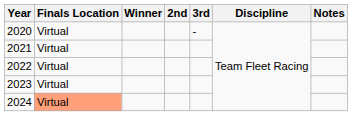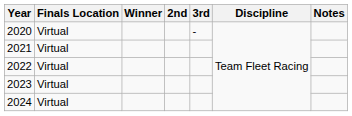2024 | Finals Location: lightsalmon background -> no background
